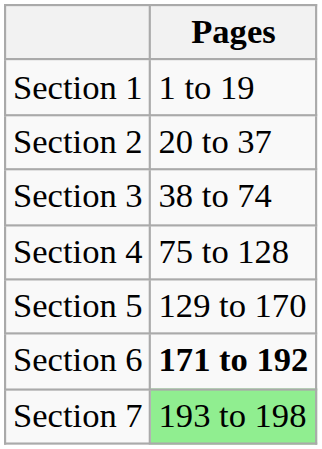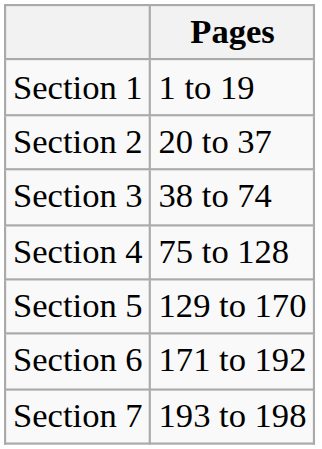Section 6 | Pages: bold -> normal
Section 7 | Pages: lightgreen background -> no background
